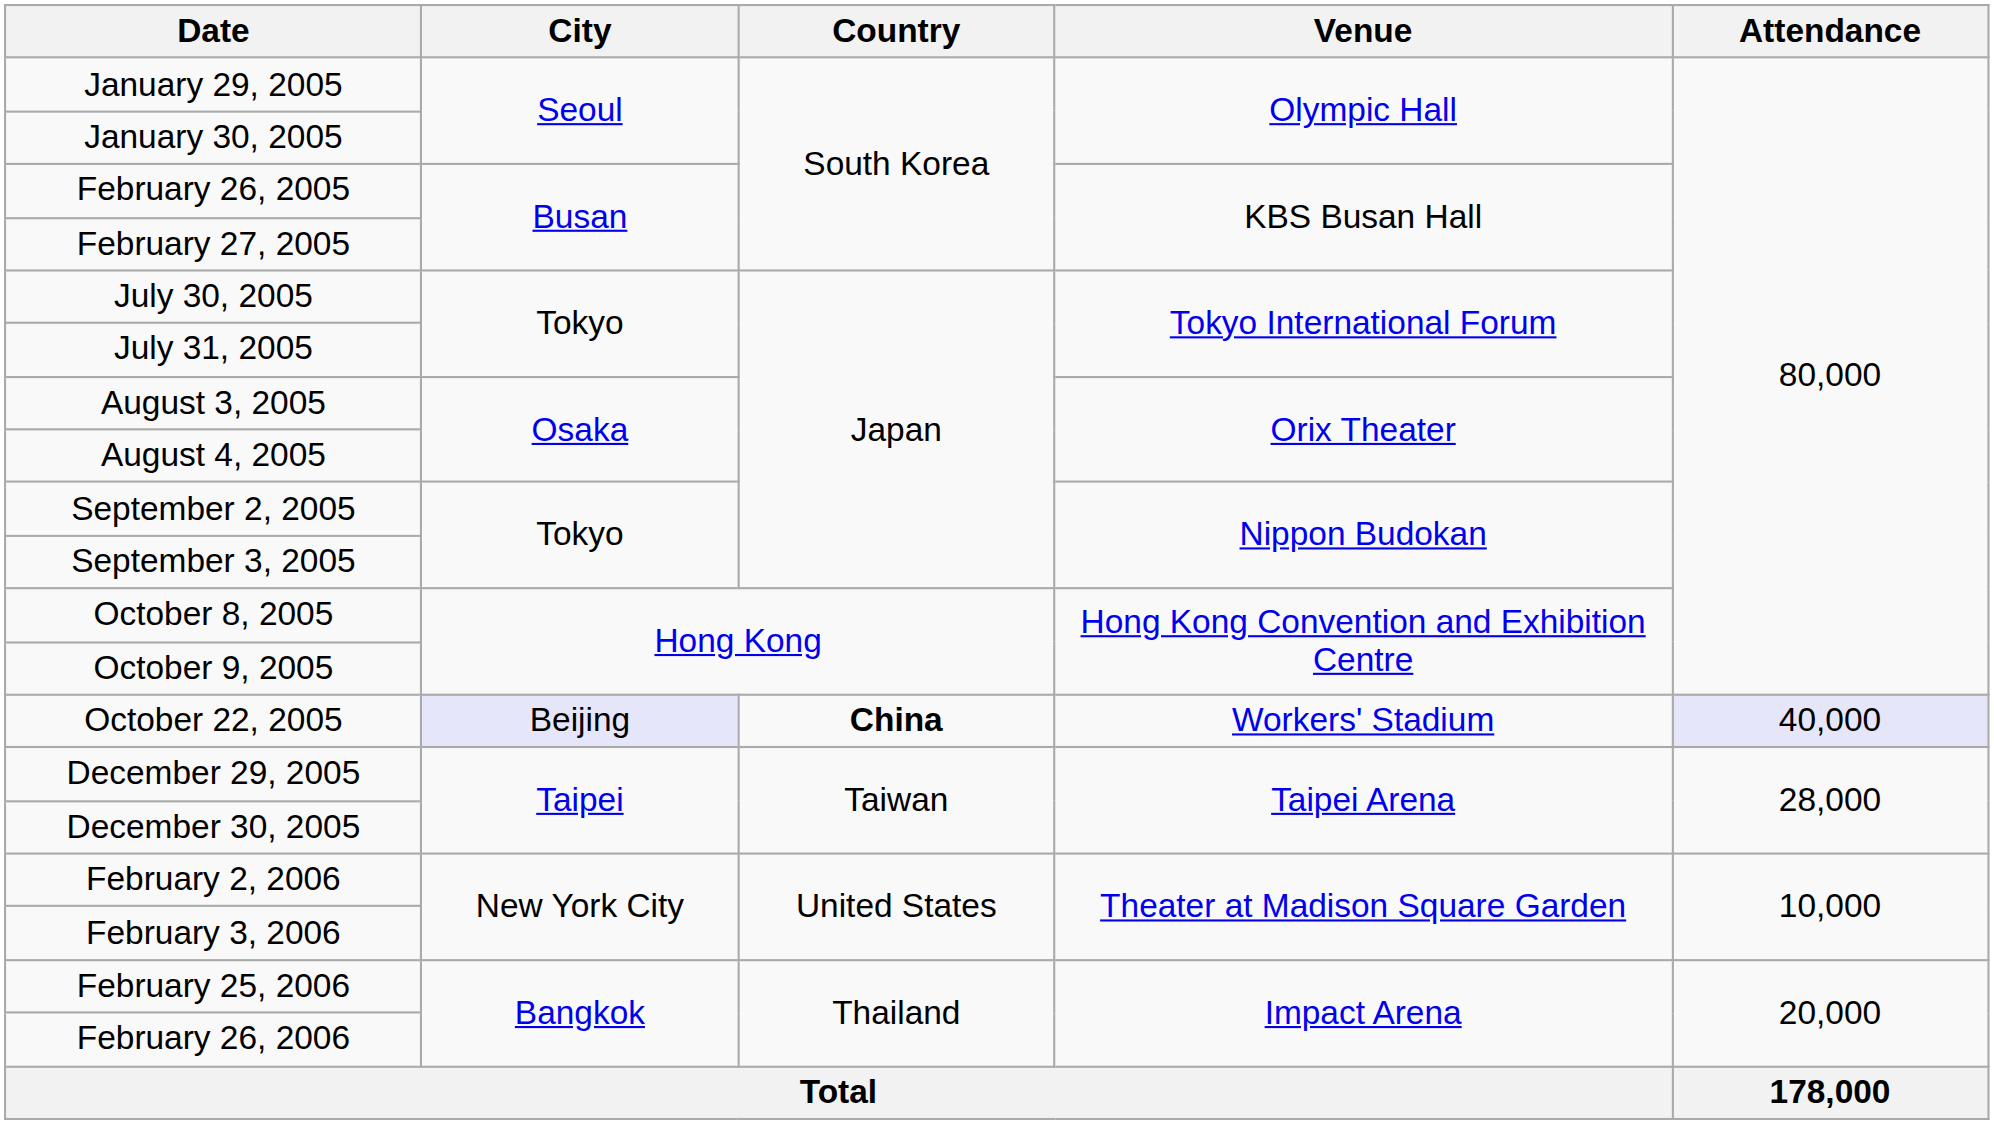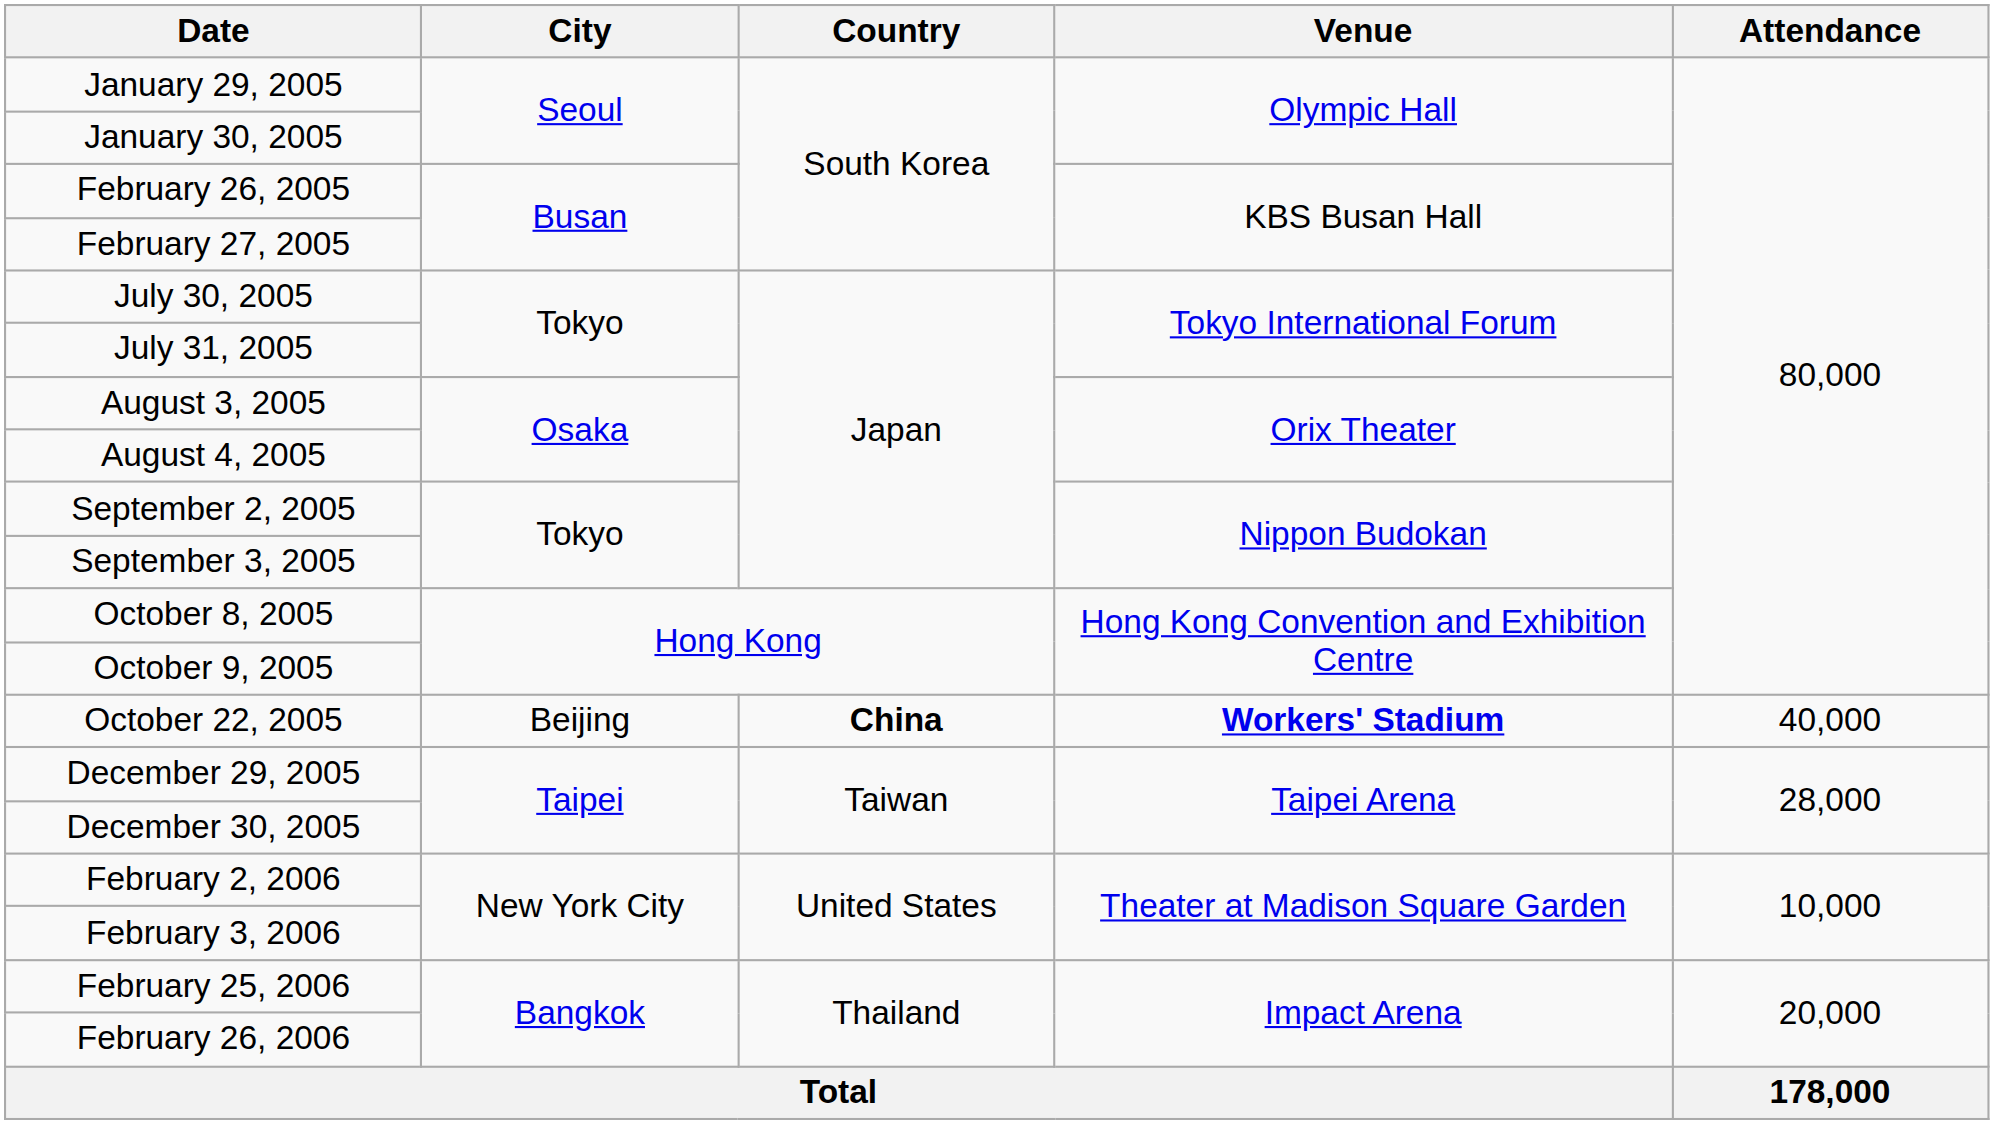October 22, 2005 | City: lavender background -> no background
October 22, 2005 | Venue: normal -> bold
October 22, 2005 | Attendance: lavender background -> no background
